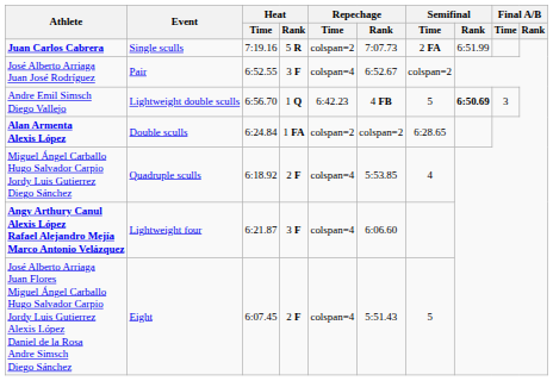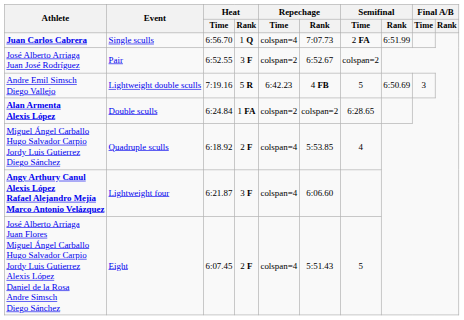Juan Carlos Cabrera | Heat / Time: 7:19.16 -> 6:56.70
Juan Carlos Cabrera | Heat / Rank: 5 R -> 1 Q
Juan Carlos Cabrera | Repechage / Time: colspan=2 -> colspan=4
José Alberto Arriaga Juan José Rodríguez | Repechage / Time: colspan=4 -> colspan=2
Andre Emil Simsch Diego Vallejo | Heat / Time: 6:56.70 -> 7:19.16
Andre Emil Simsch Diego Vallejo | Heat / Rank: 1 Q -> 5 R
Andre Emil Simsch Diego Vallejo | Semifinal / Rank: bold -> normal
